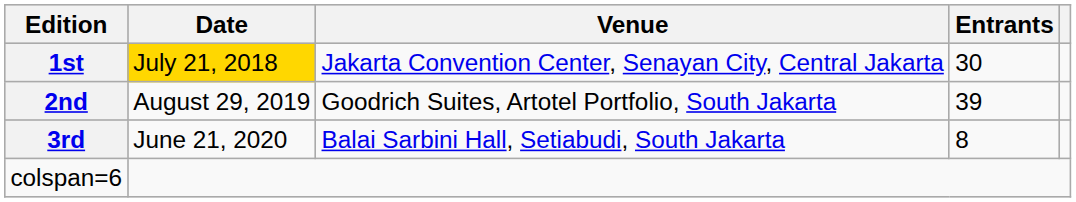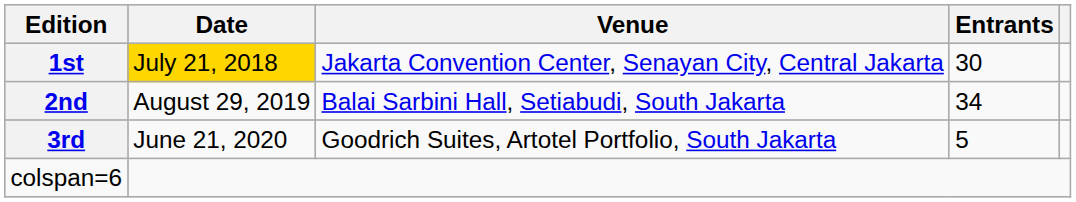2nd | Venue: Goodrich Suites, Artotel Portfolio, South Jakarta -> Balai Sarbini Hall, Setiabudi, South Jakarta
2nd | Entrants: 39 -> 34
3rd | Venue: Balai Sarbini Hall, Setiabudi, South Jakarta -> Goodrich Suites, Artotel Portfolio, South Jakarta
3rd | Entrants: 8 -> 5
